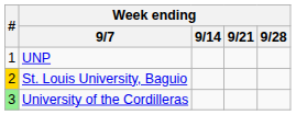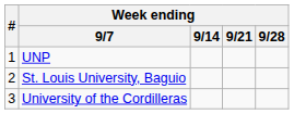St. Louis University, Baguio | #: gold background -> no background
University of the Cordilleras | #: lightgreen background -> no background
